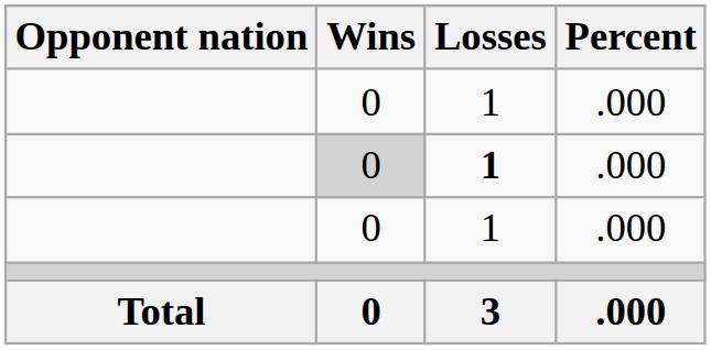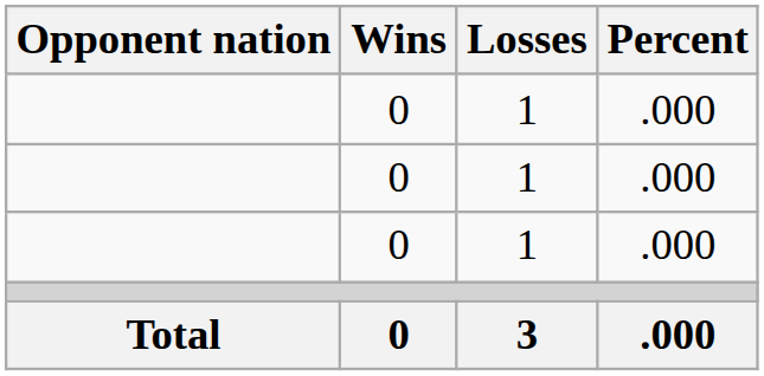row 3 | Wins: lightgrey background -> no background
row 3 | Losses: bold -> normal
